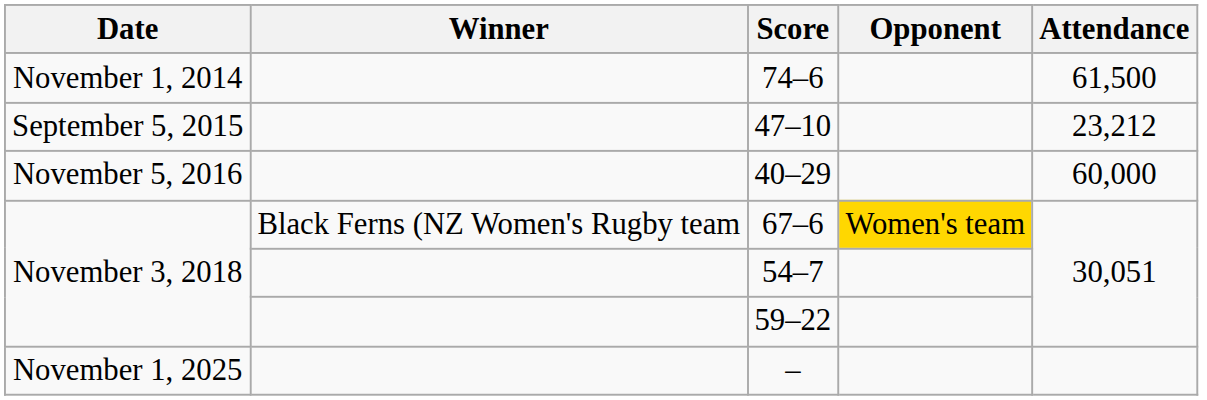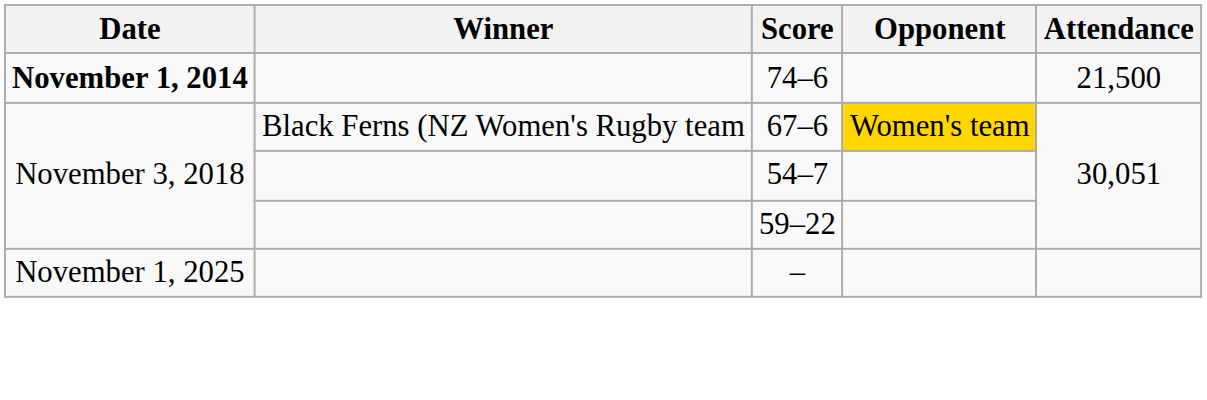74–6 | Date: normal -> bold
74–6 | Attendance: 61,500 -> 21,500
- row: September 5, 2015 | 47–10 | 23,212
- row: November 5, 2016 | 40–29 | 60,000
